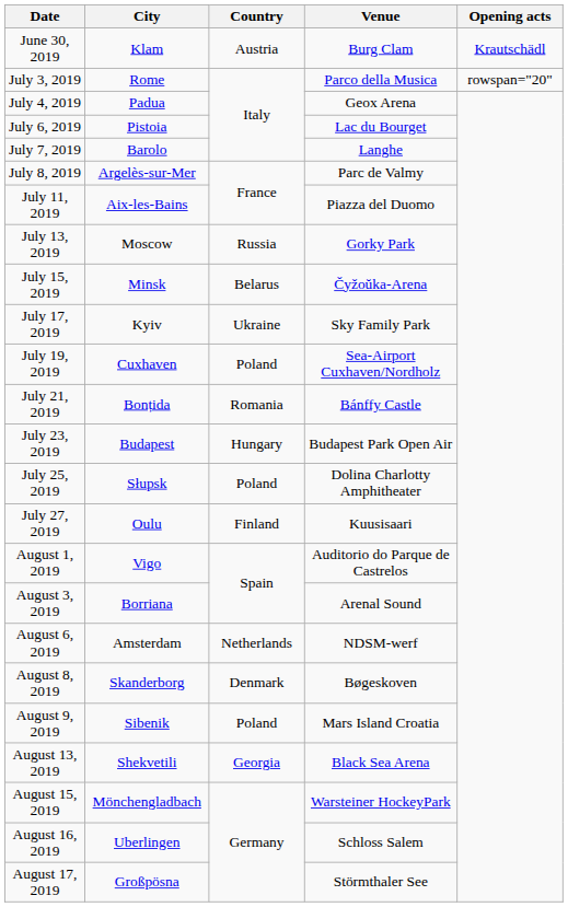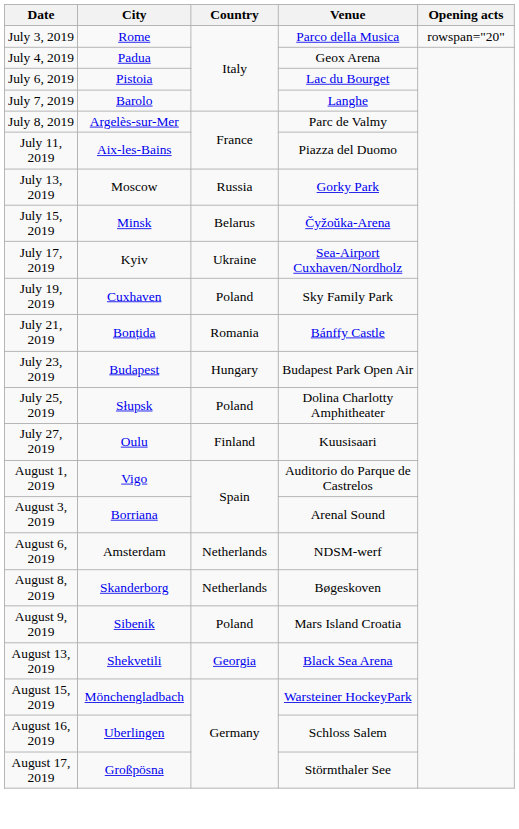- row: June 30, 2019 | Klam | Austria | Burg Clam | Krautschädl
July 17, 2019 | Venue: Sky Family Park -> Sea-Airport Cuxhaven/Nordholz
July 19, 2019 | Venue: Sea-Airport Cuxhaven/Nordholz -> Sky Family Park
August 8, 2019 | Country: Denmark -> Netherlands
